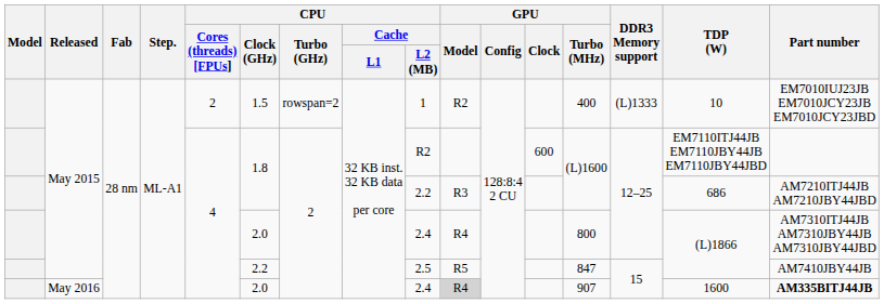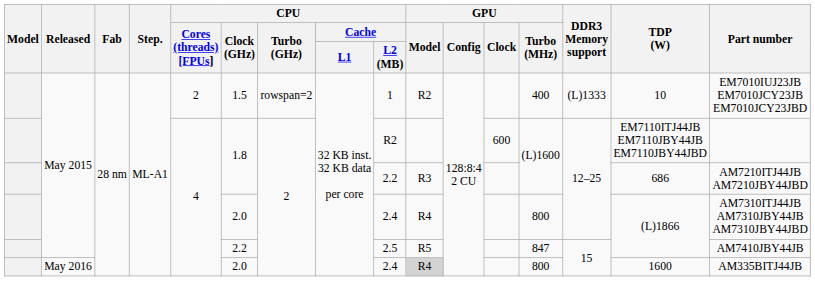May 2016 | GPU / Turbo (MHz): 907 -> 800
May 2016 | Part number: bold -> normal
